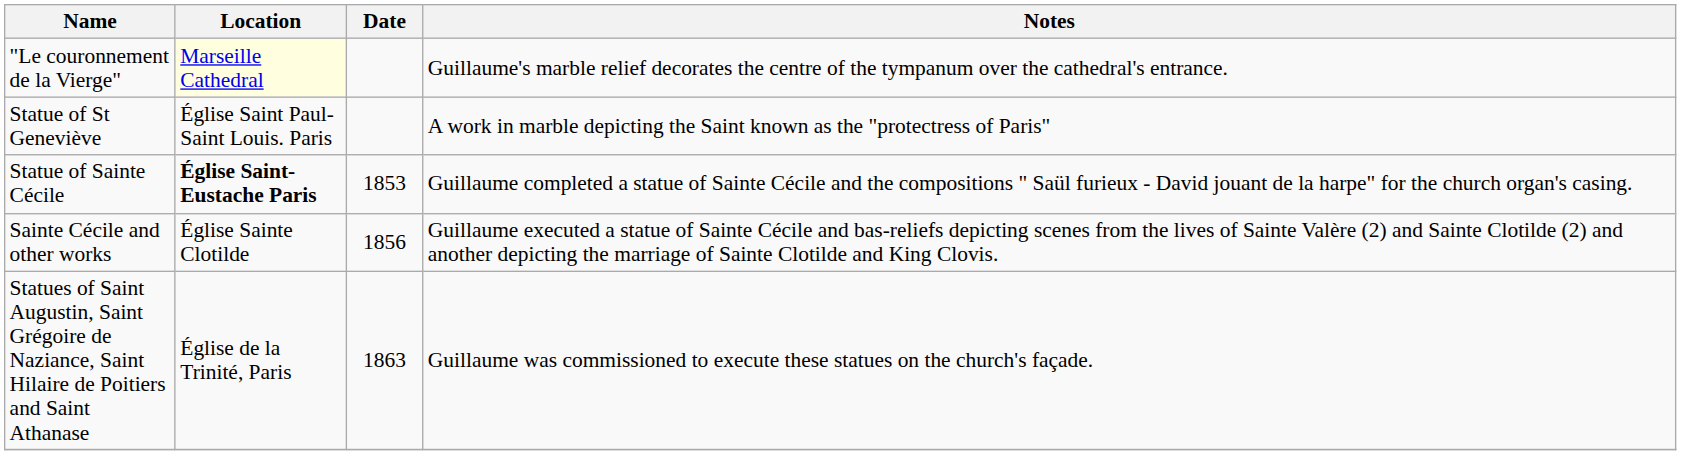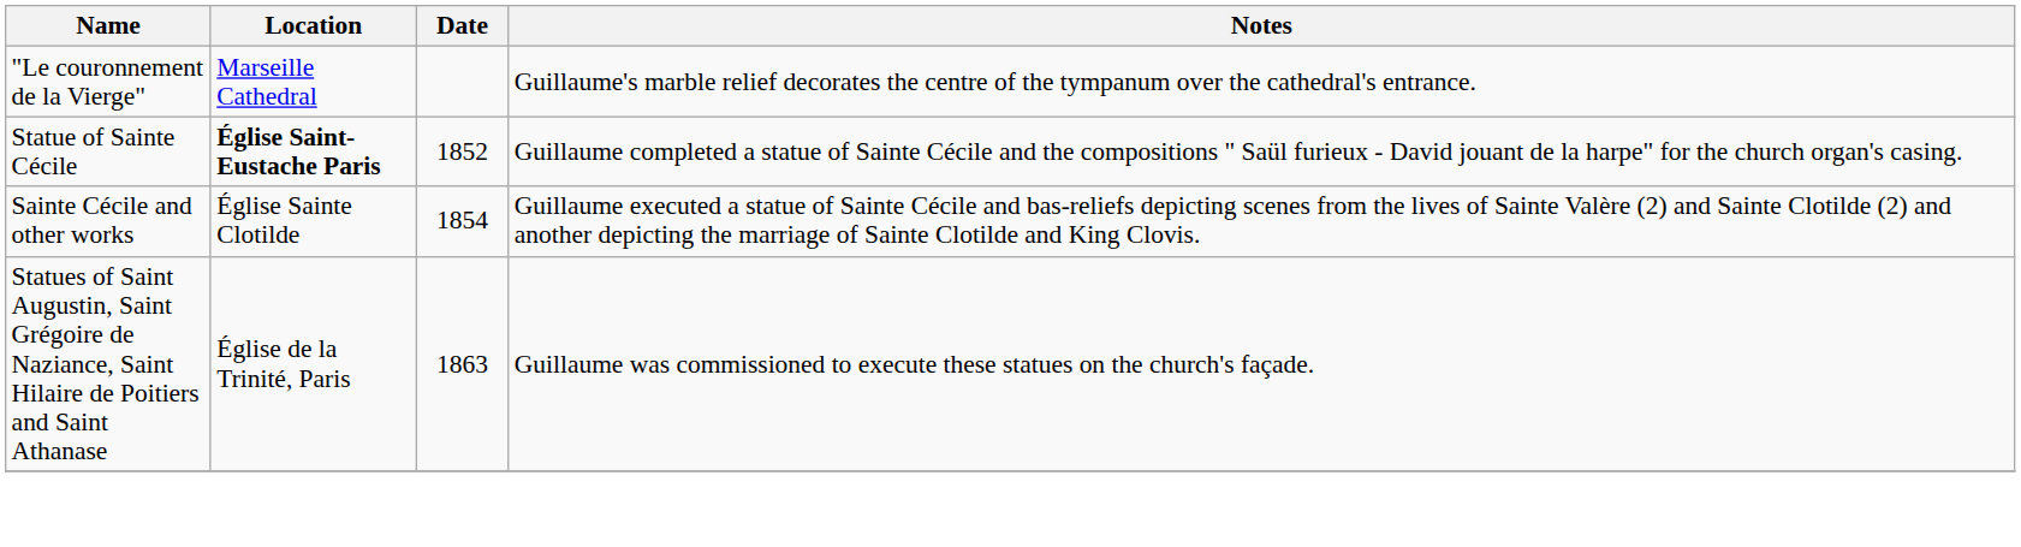"Le couronnement de la Vierge" | Location: lightyellow background -> no background
- row: Statue of St Geneviève | Église Saint Paul-Saint Louis. Paris | A work in marble depicting the Saint known as the "protectress of Paris"
Statue of Sainte Cécile | Date: 1853 -> 1852
Sainte Cécile and other works | Date: 1856 -> 1854
